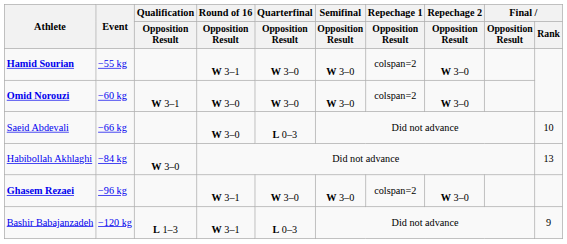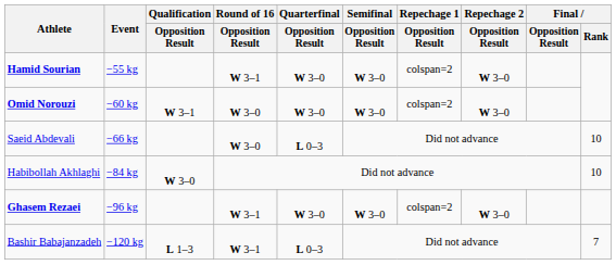Habibollah Akhlaghi | Final / Rank: 13 -> 10
Bashir Babajanzadeh | Final / Rank: 9 -> 7
